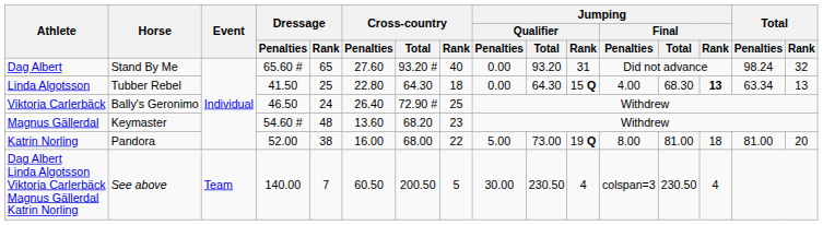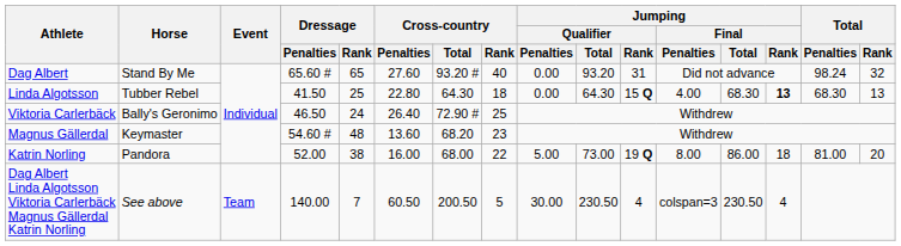Linda Algotsson | Total / Penalties: 63.34 -> 68.30
Katrin Norling | Jumping / Final / Total: 81.00 -> 86.00
